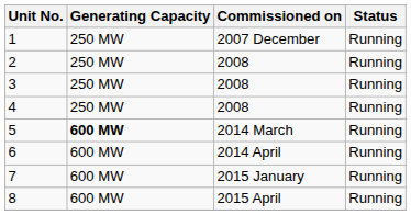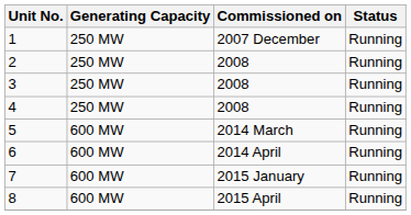5 | Generating Capacity: bold -> normal
